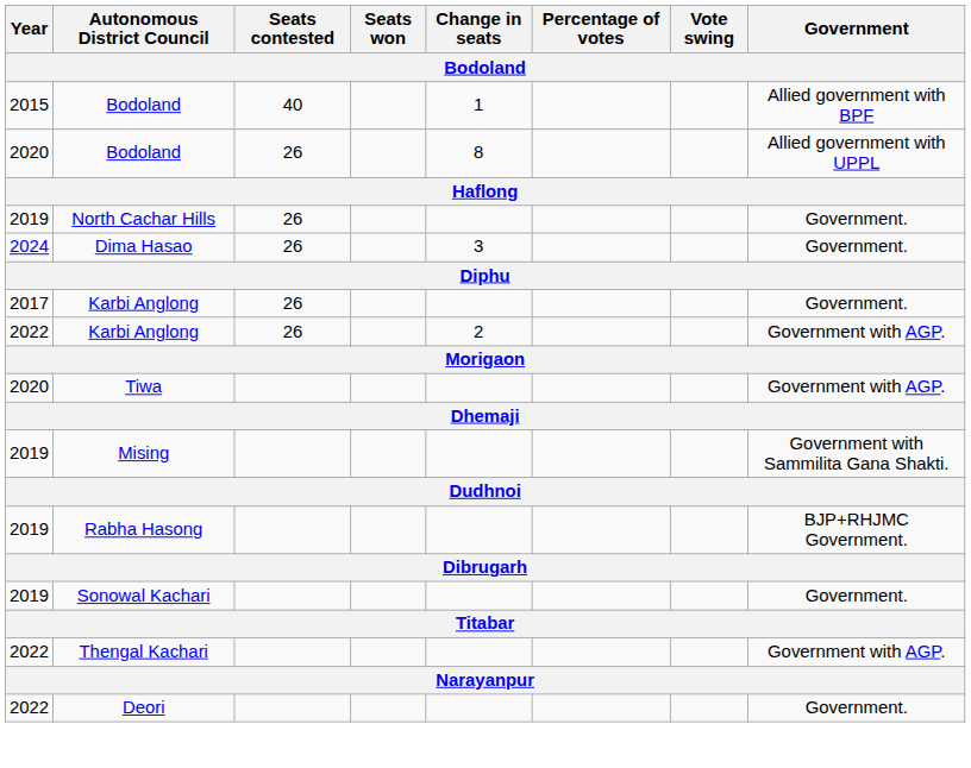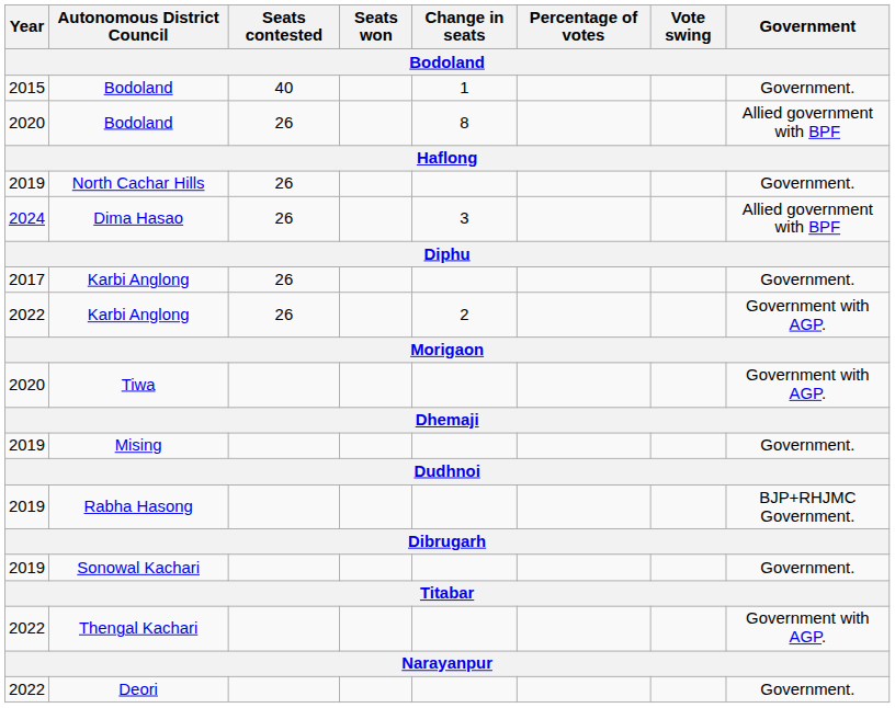2015 / Bodoland | Government: Allied government with BPF -> Government.
2020 / Bodoland | Government: Allied government with UPPL -> Allied government with BPF
Dima Hasao | Government: Government. -> Allied government with BPF
Mising | Government: Government with Sammilita Gana Shakti. -> Government.
